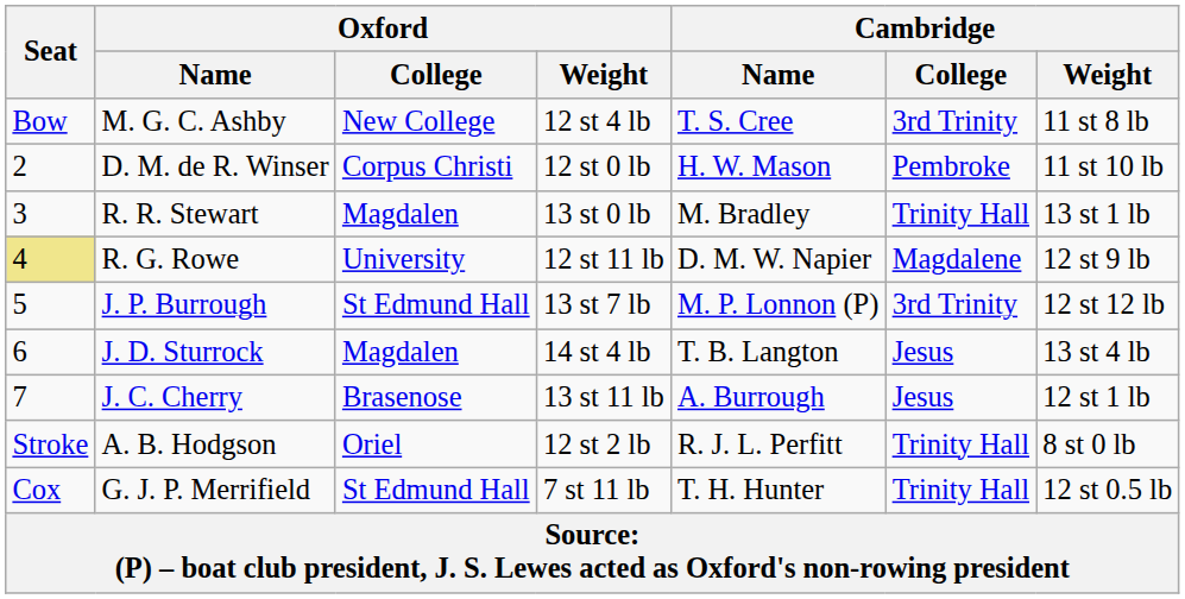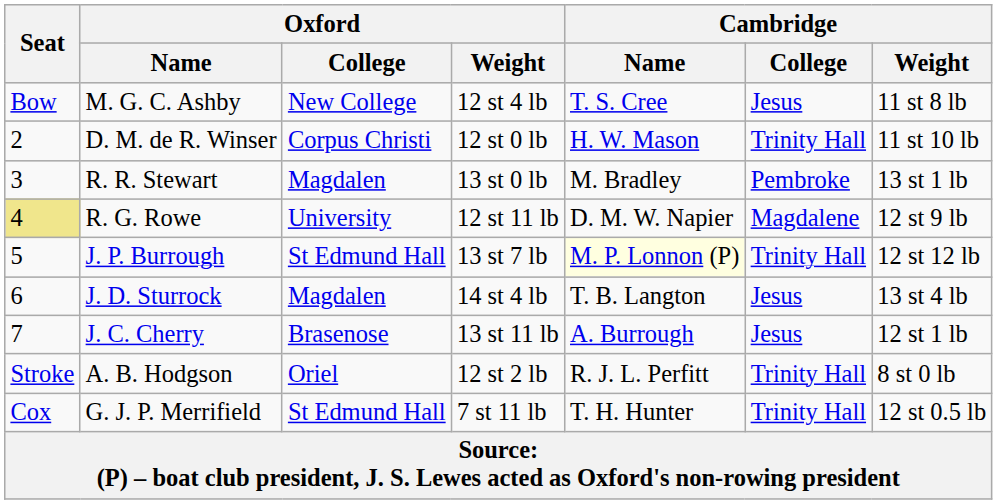M. G. C. Ashby | Cambridge / College: 3rd Trinity -> Jesus
D. M. de R. Winser | Cambridge / College: Pembroke -> Trinity Hall
R. R. Stewart | Cambridge / College: Trinity Hall -> Pembroke
J. P. Burrough | Cambridge / Name: no background -> lightyellow background
J. P. Burrough | Cambridge / College: 3rd Trinity -> Trinity Hall
